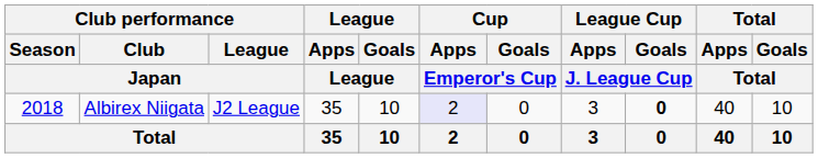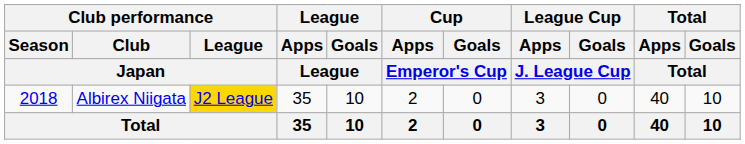Albirex Niigata | Club performance / League / Japan: no background -> gold background
Albirex Niigata | Cup / Apps / Emperor's Cup: lavender background -> no background
Albirex Niigata | League Cup / Goals / J. League Cup: bold -> normal
